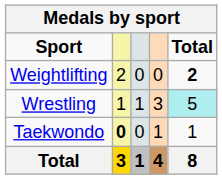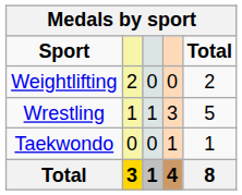Weightlifting | Total: bold -> normal
Wrestling | Total: paleturquoise background -> no background
Taekwondo | column 2: bold -> normal
